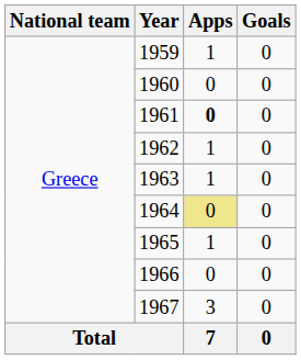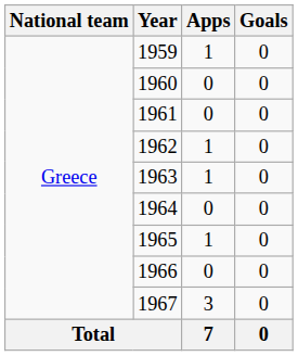1961 | Apps: bold -> normal
1964 | Apps: khaki background -> no background
